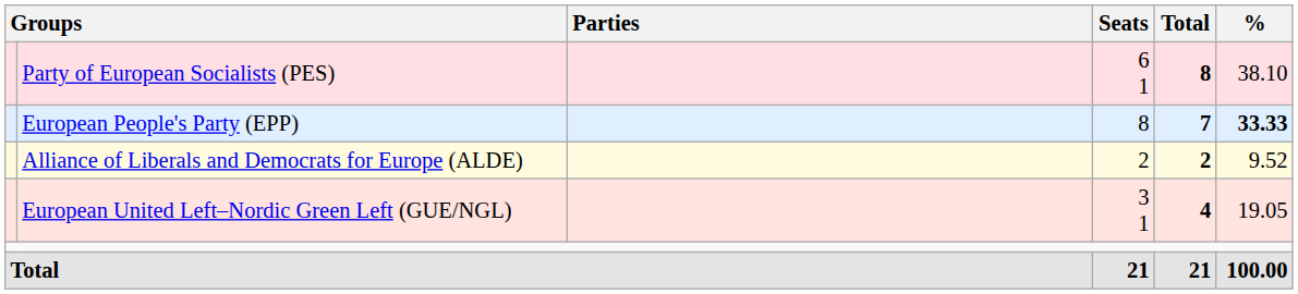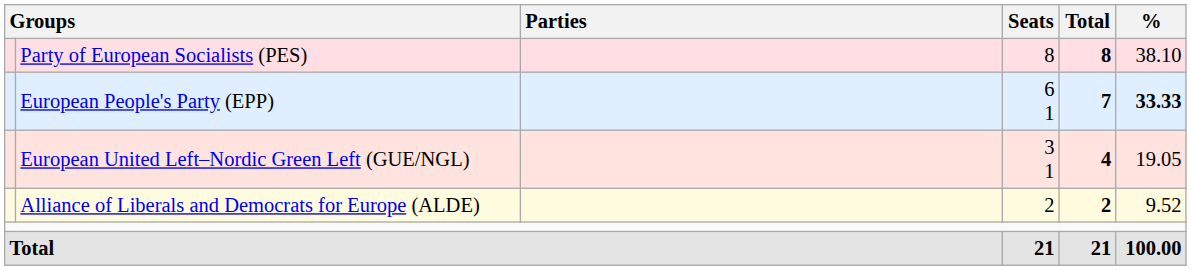Party of European Socialists (PES) | Seats: 6 1 -> 8
European People's Party (EPP) | Seats: 8 -> 6 1
rows swapped: European United Left–Nordic Green Left (GUE/NGL) <-> Alliance of Liberals and Democrats for Europe (ALDE)
